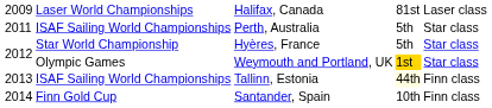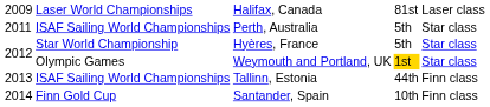Tallinn, Estonia | column 4: lightyellow background -> no background
